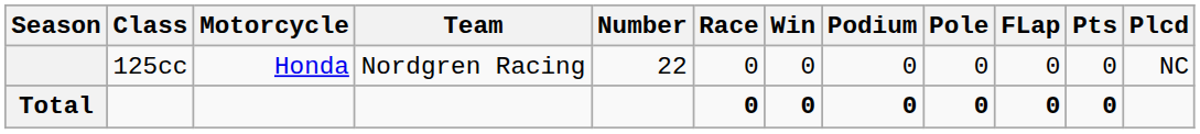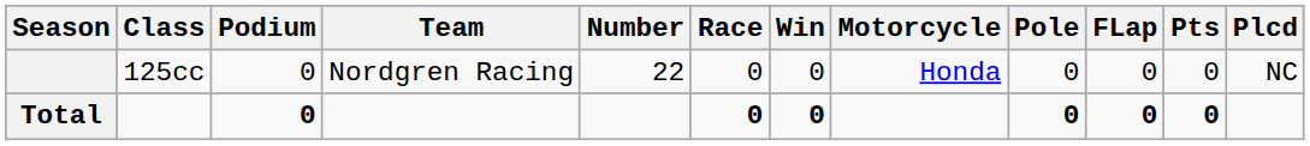columns swapped: Motorcycle <-> Podium
